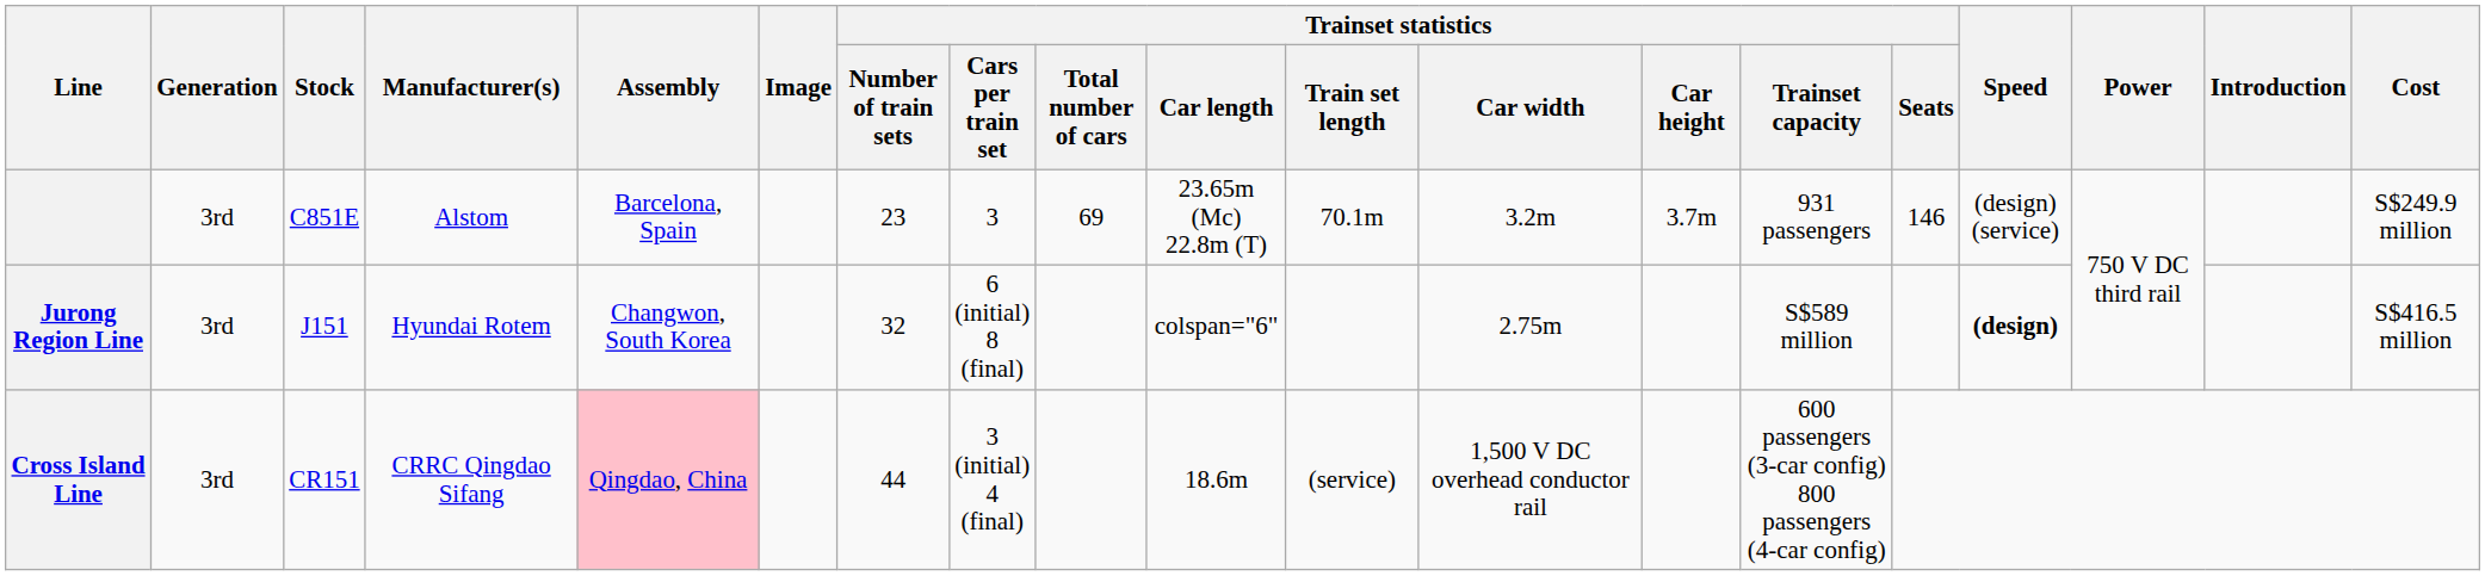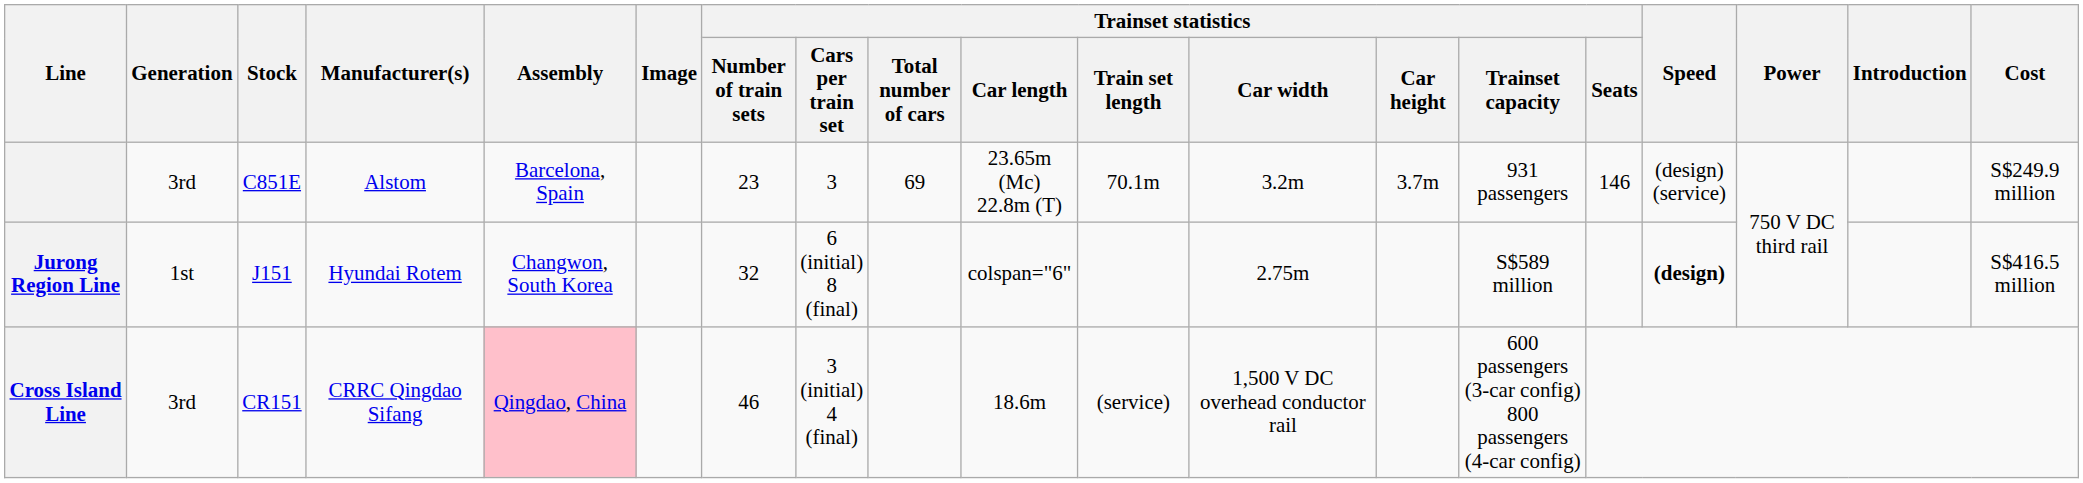Jurong Region Line | Generation: 3rd -> 1st
Cross Island Line | Trainset statistics / Number of train sets: 44 -> 46
